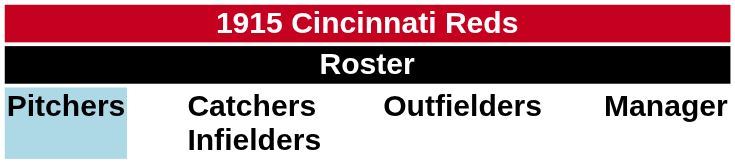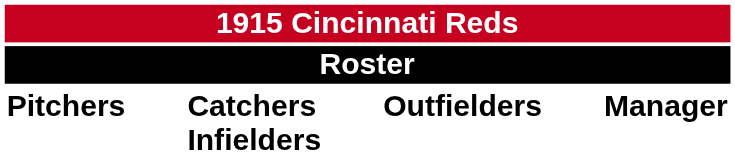Pitchers | column 1: lightblue background -> no background
